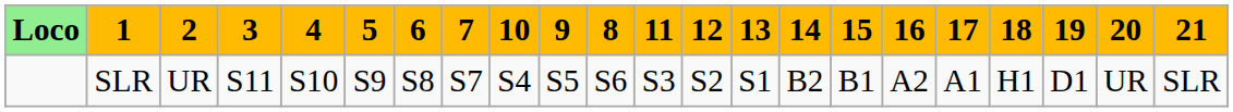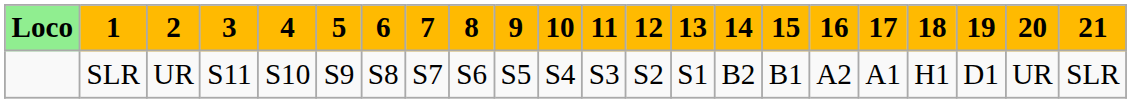columns swapped: 8 <-> 10
